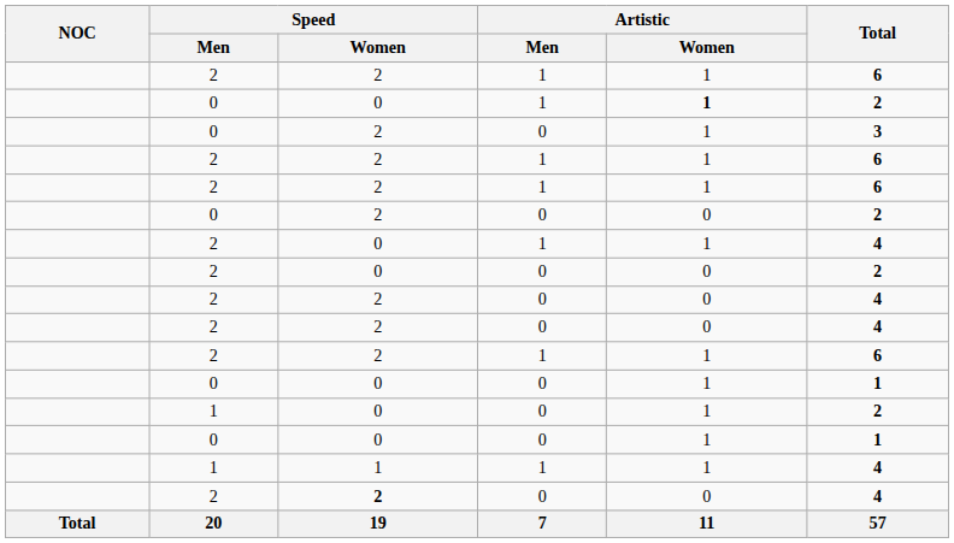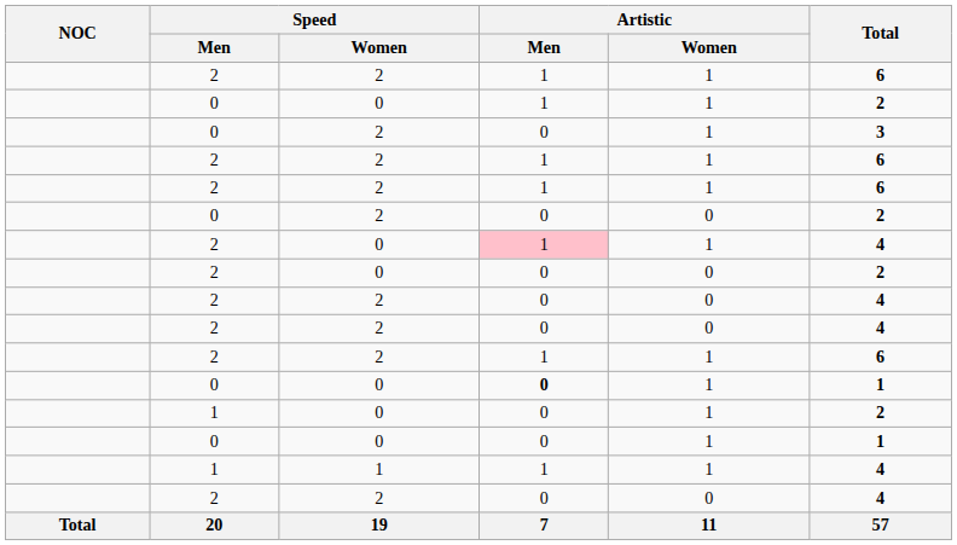row 4 | Artistic / Women: bold -> normal
row 9 | Artistic / Men: no background -> pink background
row 14 | Artistic / Men: normal -> bold
row 18 | Speed / Women: bold -> normal
